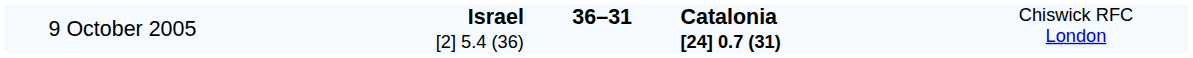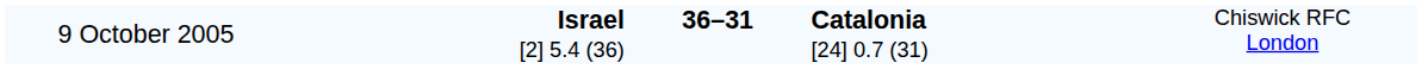[2] 5.4 (36) | column 4: bold -> normal
